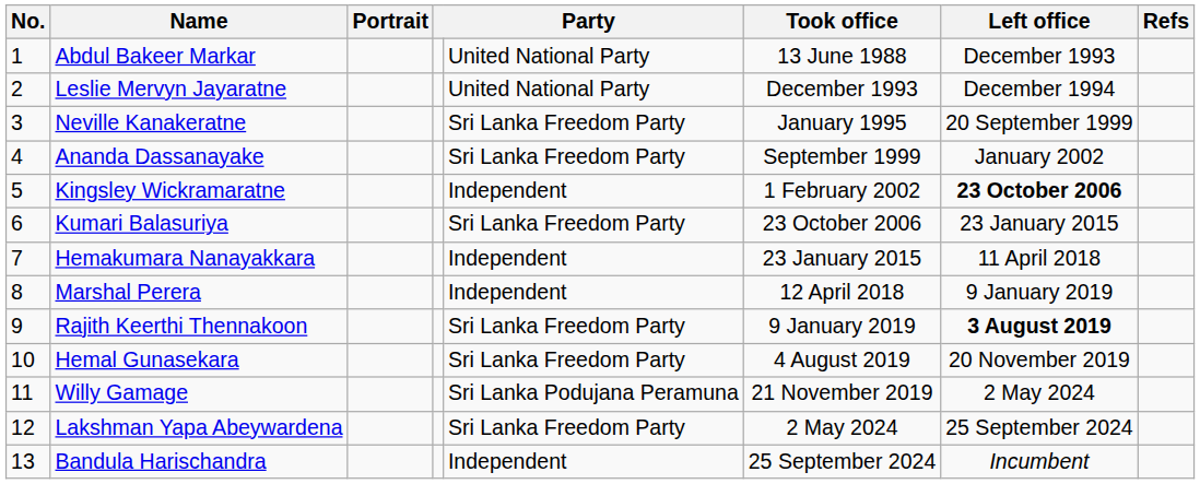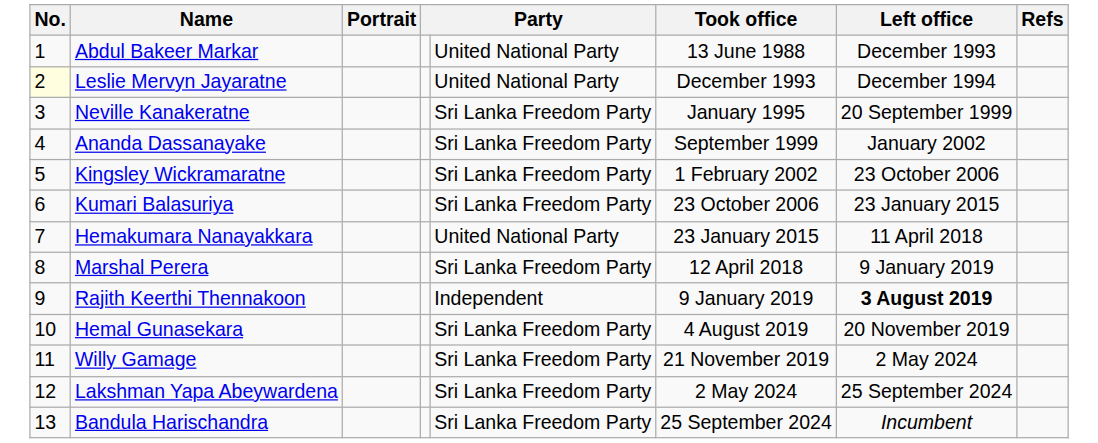Leslie Mervyn Jayaratne | No.: no background -> lightyellow background
Kingsley Wickramaratne | column 5: Independent -> Sri Lanka Freedom Party
Kingsley Wickramaratne | Left office: bold -> normal
Hemakumara Nanayakkara | column 5: Independent -> United National Party
Marshal Perera | column 5: Independent -> Sri Lanka Freedom Party
Rajith Keerthi Thennakoon | column 5: Sri Lanka Freedom Party -> Independent
Willy Gamage | column 5: Sri Lanka Podujana Peramuna -> Sri Lanka Freedom Party
Bandula Harischandra | column 5: Independent -> Sri Lanka Freedom Party
